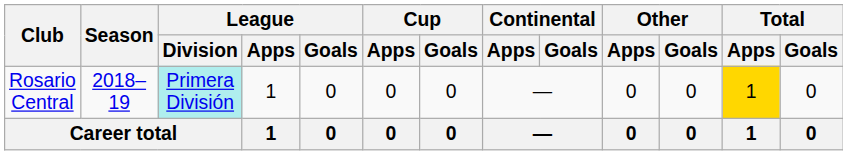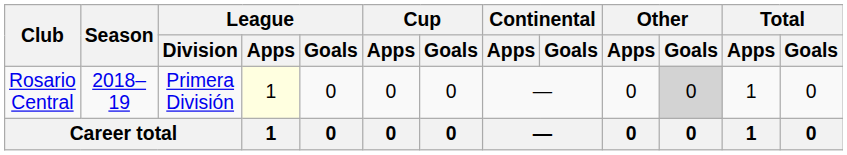Rosario Central | League / Division: paleturquoise background -> no background
Rosario Central | League / Apps: no background -> lightyellow background
Rosario Central | Other / Goals: no background -> lightgrey background
Rosario Central | Total / Apps: gold background -> no background
